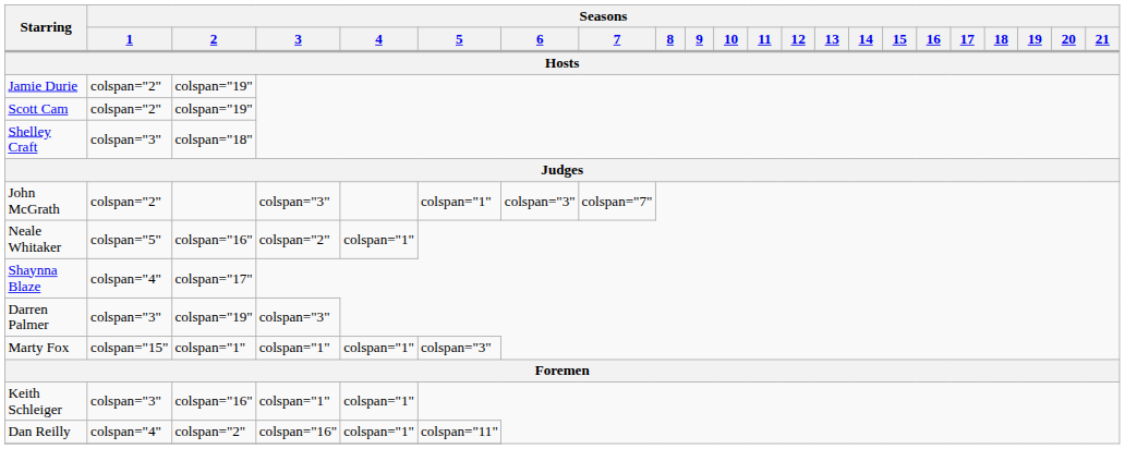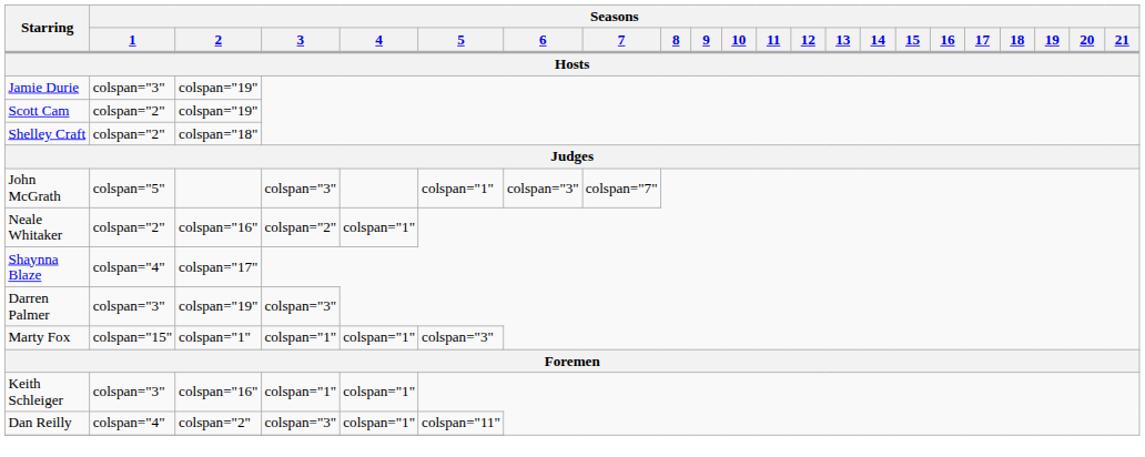Jamie Durie | Seasons / 1: colspan="2" -> colspan="3"
Shelley Craft | Seasons / 1: colspan="3" -> colspan="2"
John McGrath | Seasons / 1: colspan="2" -> colspan="5"
Neale Whitaker | Seasons / 1: colspan="5" -> colspan="2"
Dan Reilly | Seasons / 3: colspan="16" -> colspan="3"
